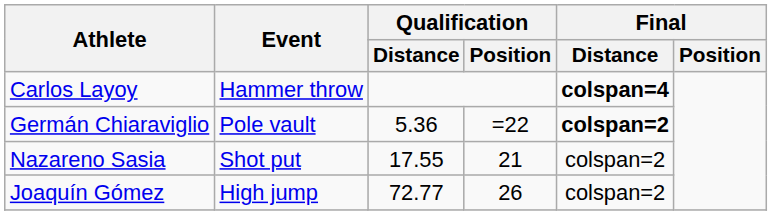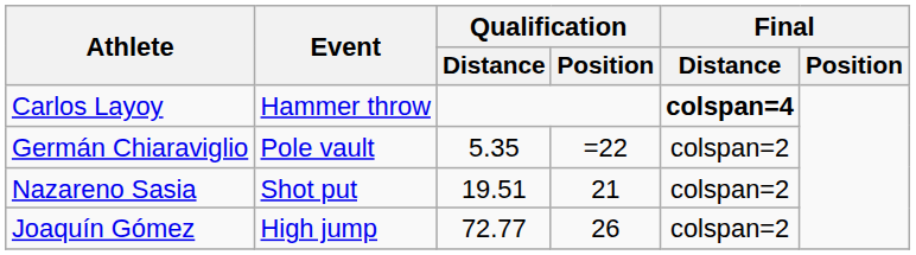Germán Chiaraviglio | Qualification / Distance: 5.36 -> 5.35
Germán Chiaraviglio | Final / Distance: bold -> normal
Nazareno Sasia | Qualification / Distance: 17.55 -> 19.51
